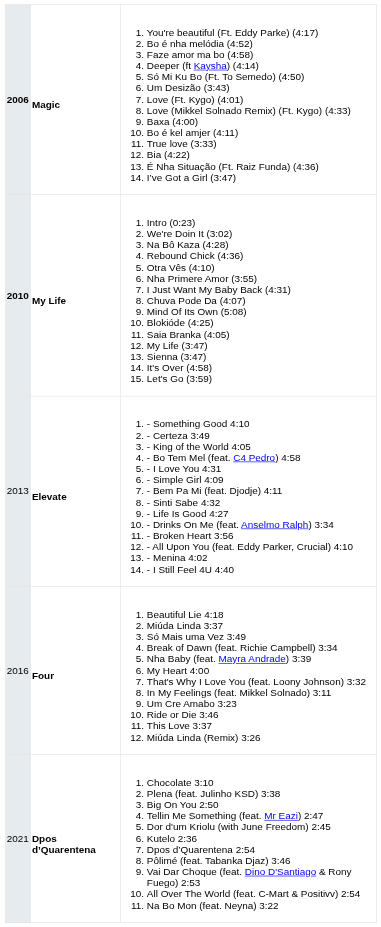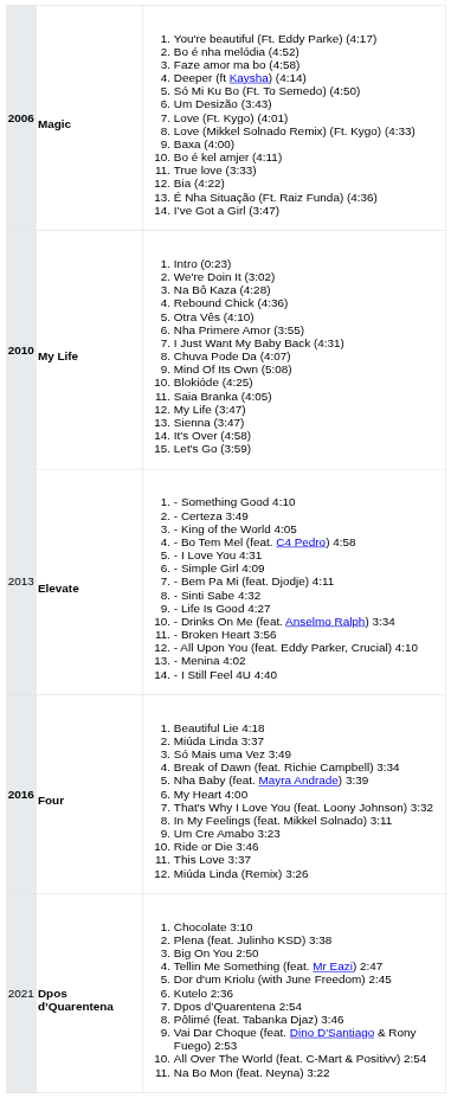Four | column 1: normal -> bold
